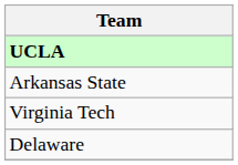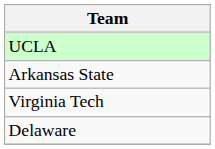row 2 | column 1: bold -> normal
